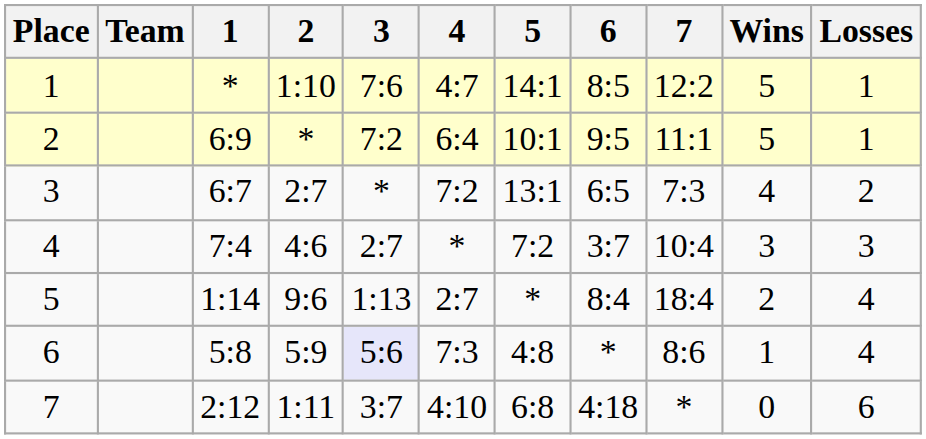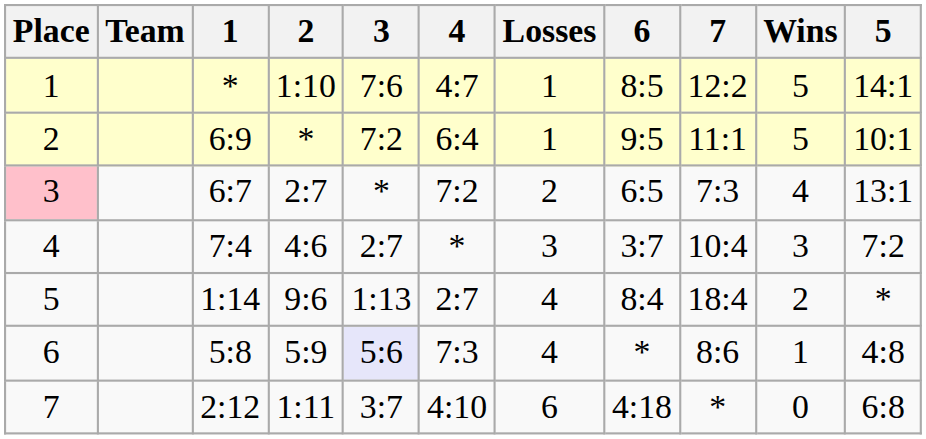columns swapped: 5 <-> Losses
row 4 | Place: no background -> pink background
